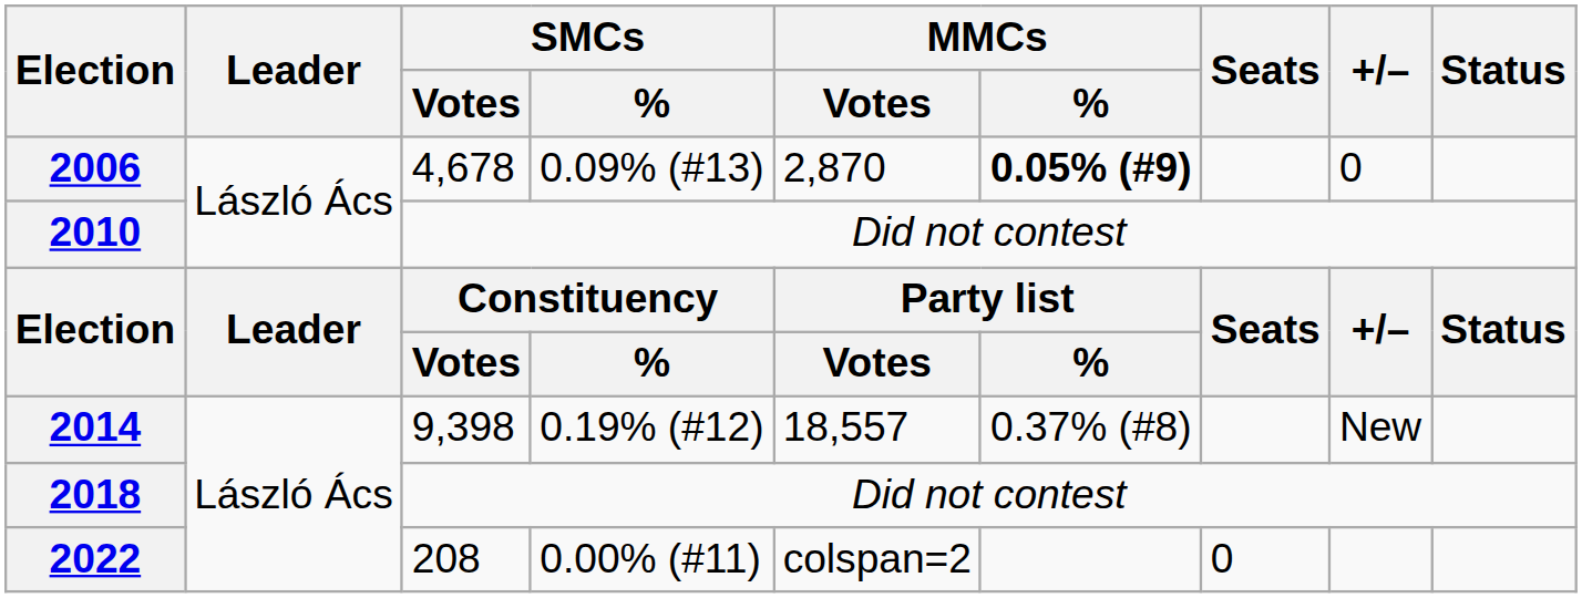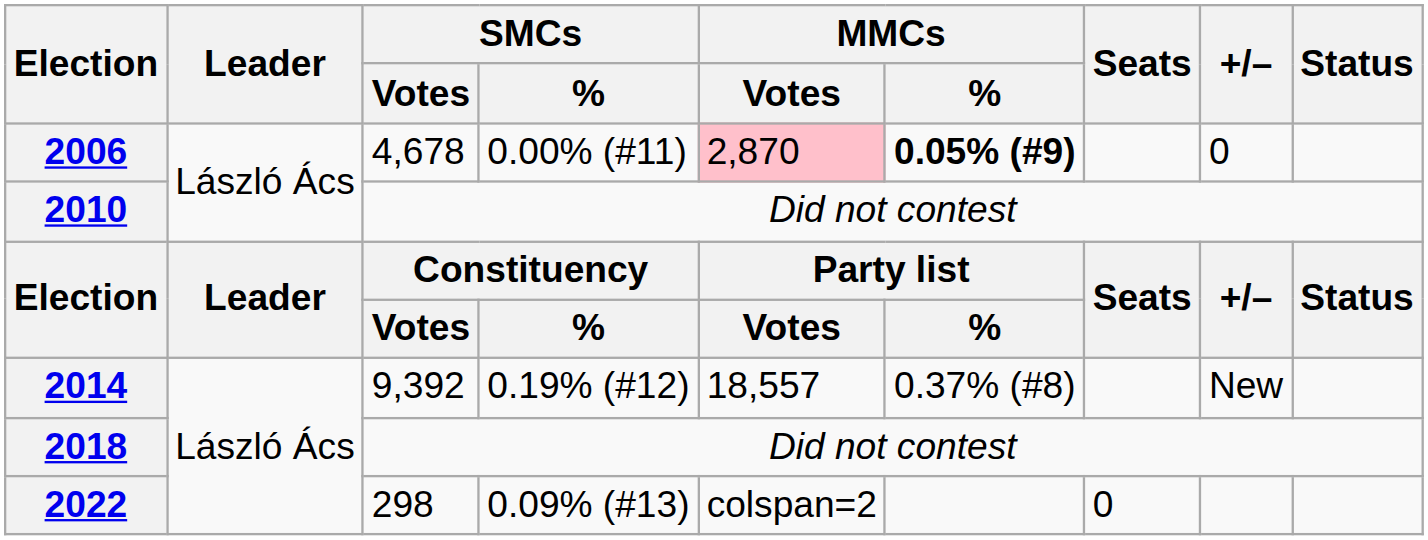2006 | SMCs / %: 0.09% (#13) -> 0.00% (#11)
2006 | MMCs / Votes: no background -> pink background
2014 | SMCs / Votes: 9,398 -> 9,392
2022 | SMCs / Votes: 208 -> 298
2022 | SMCs / %: 0.00% (#11) -> 0.09% (#13)
